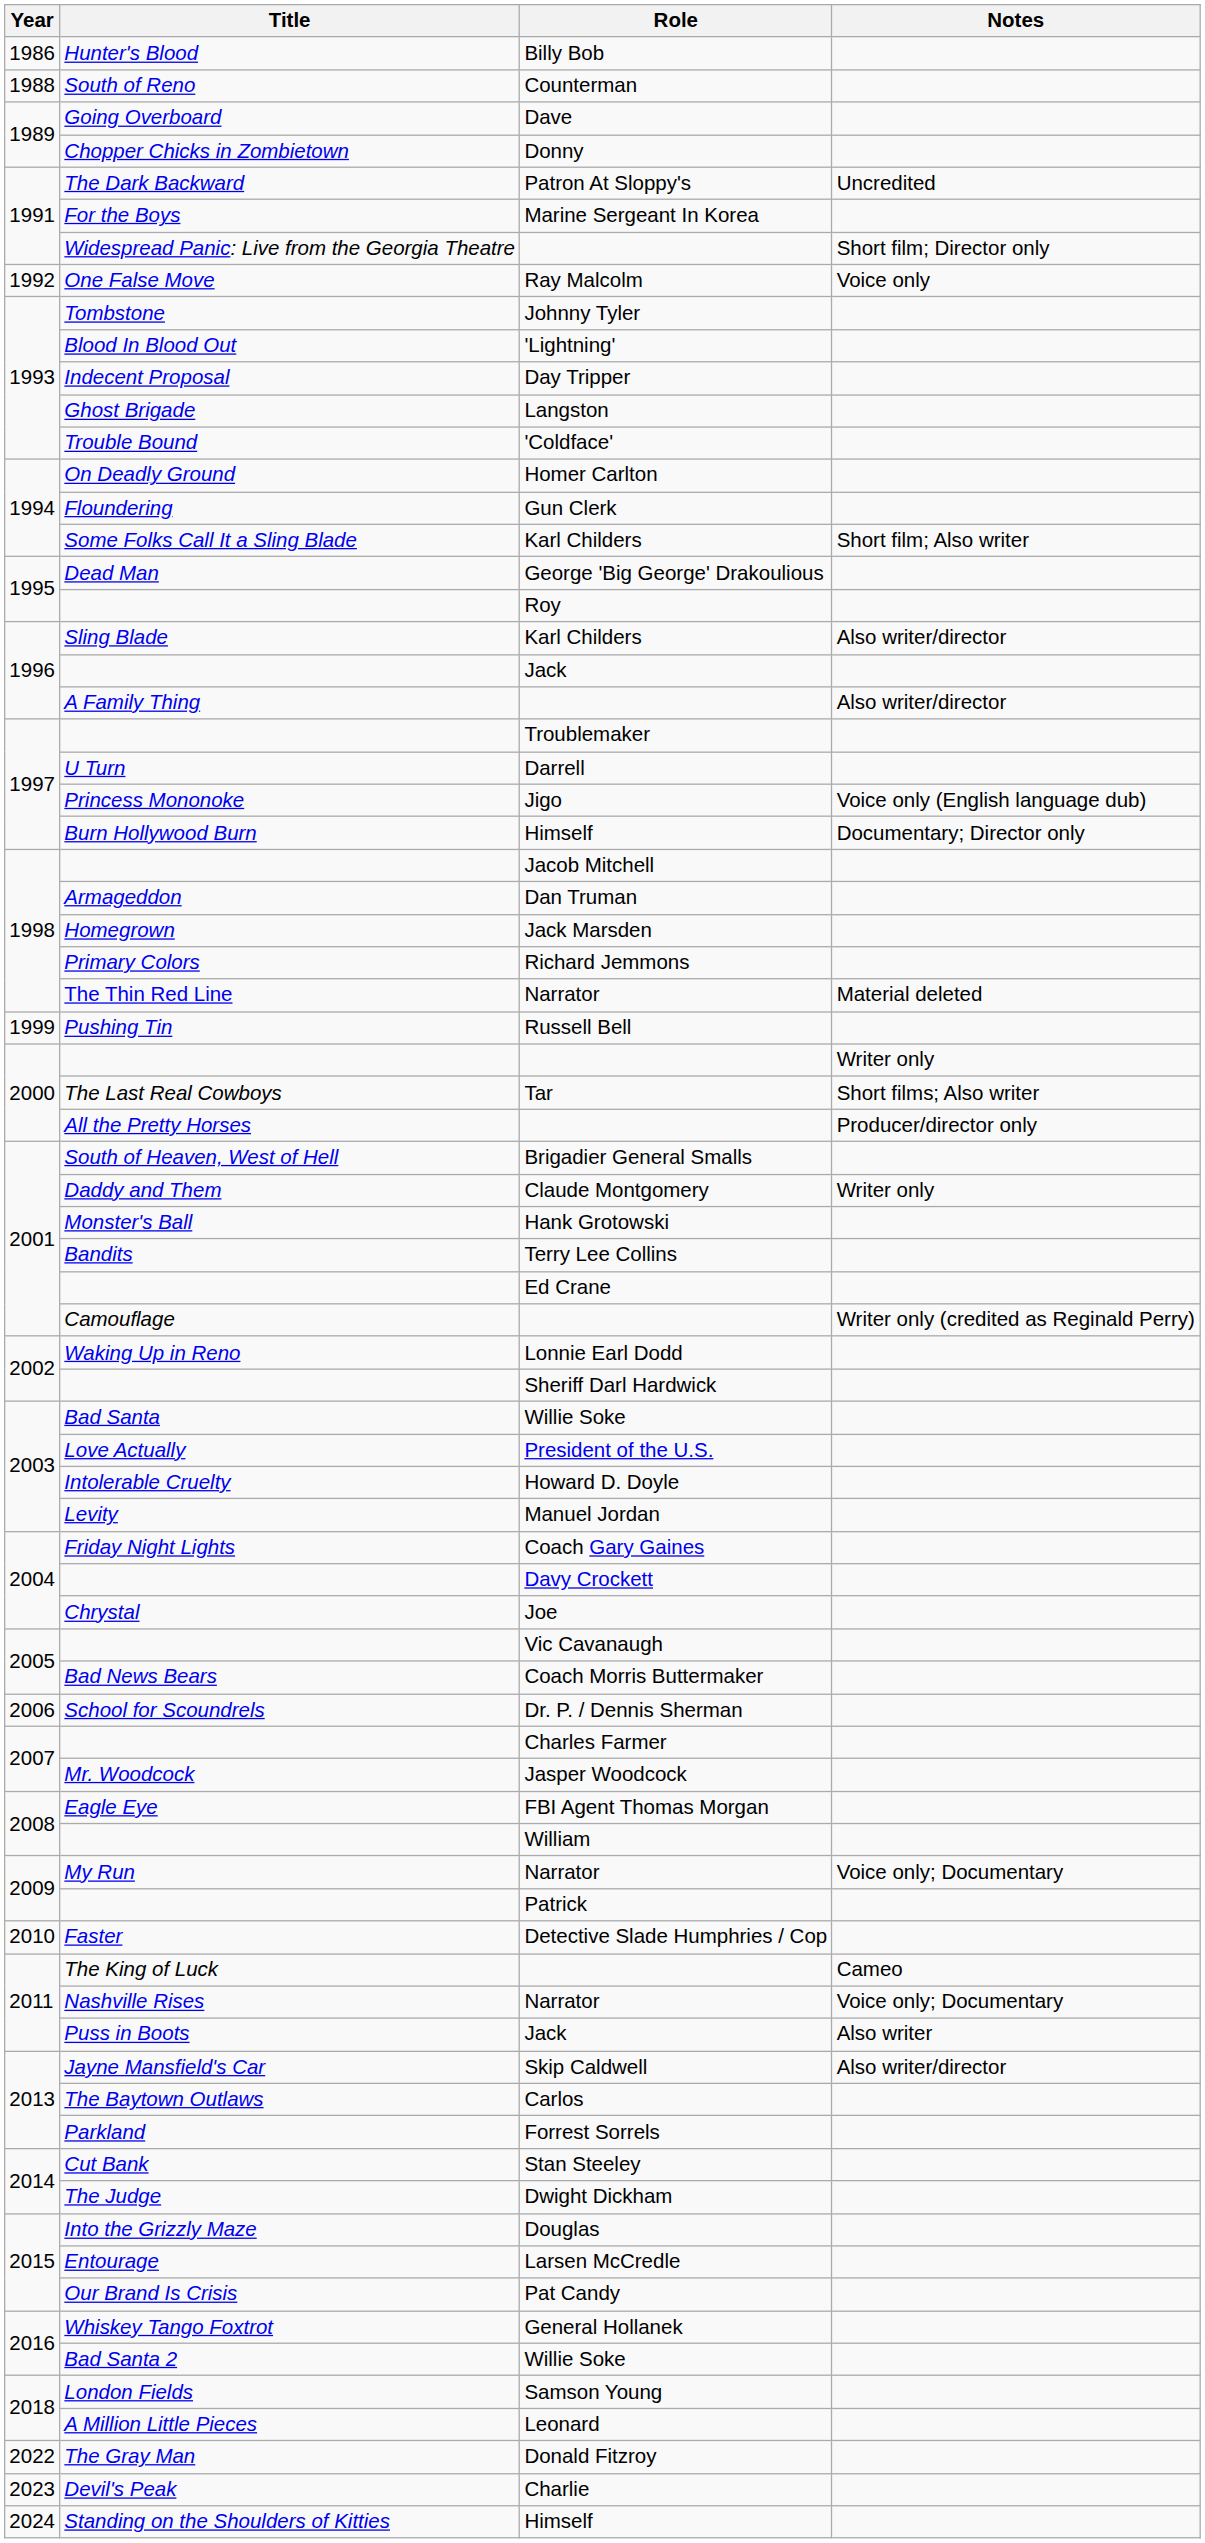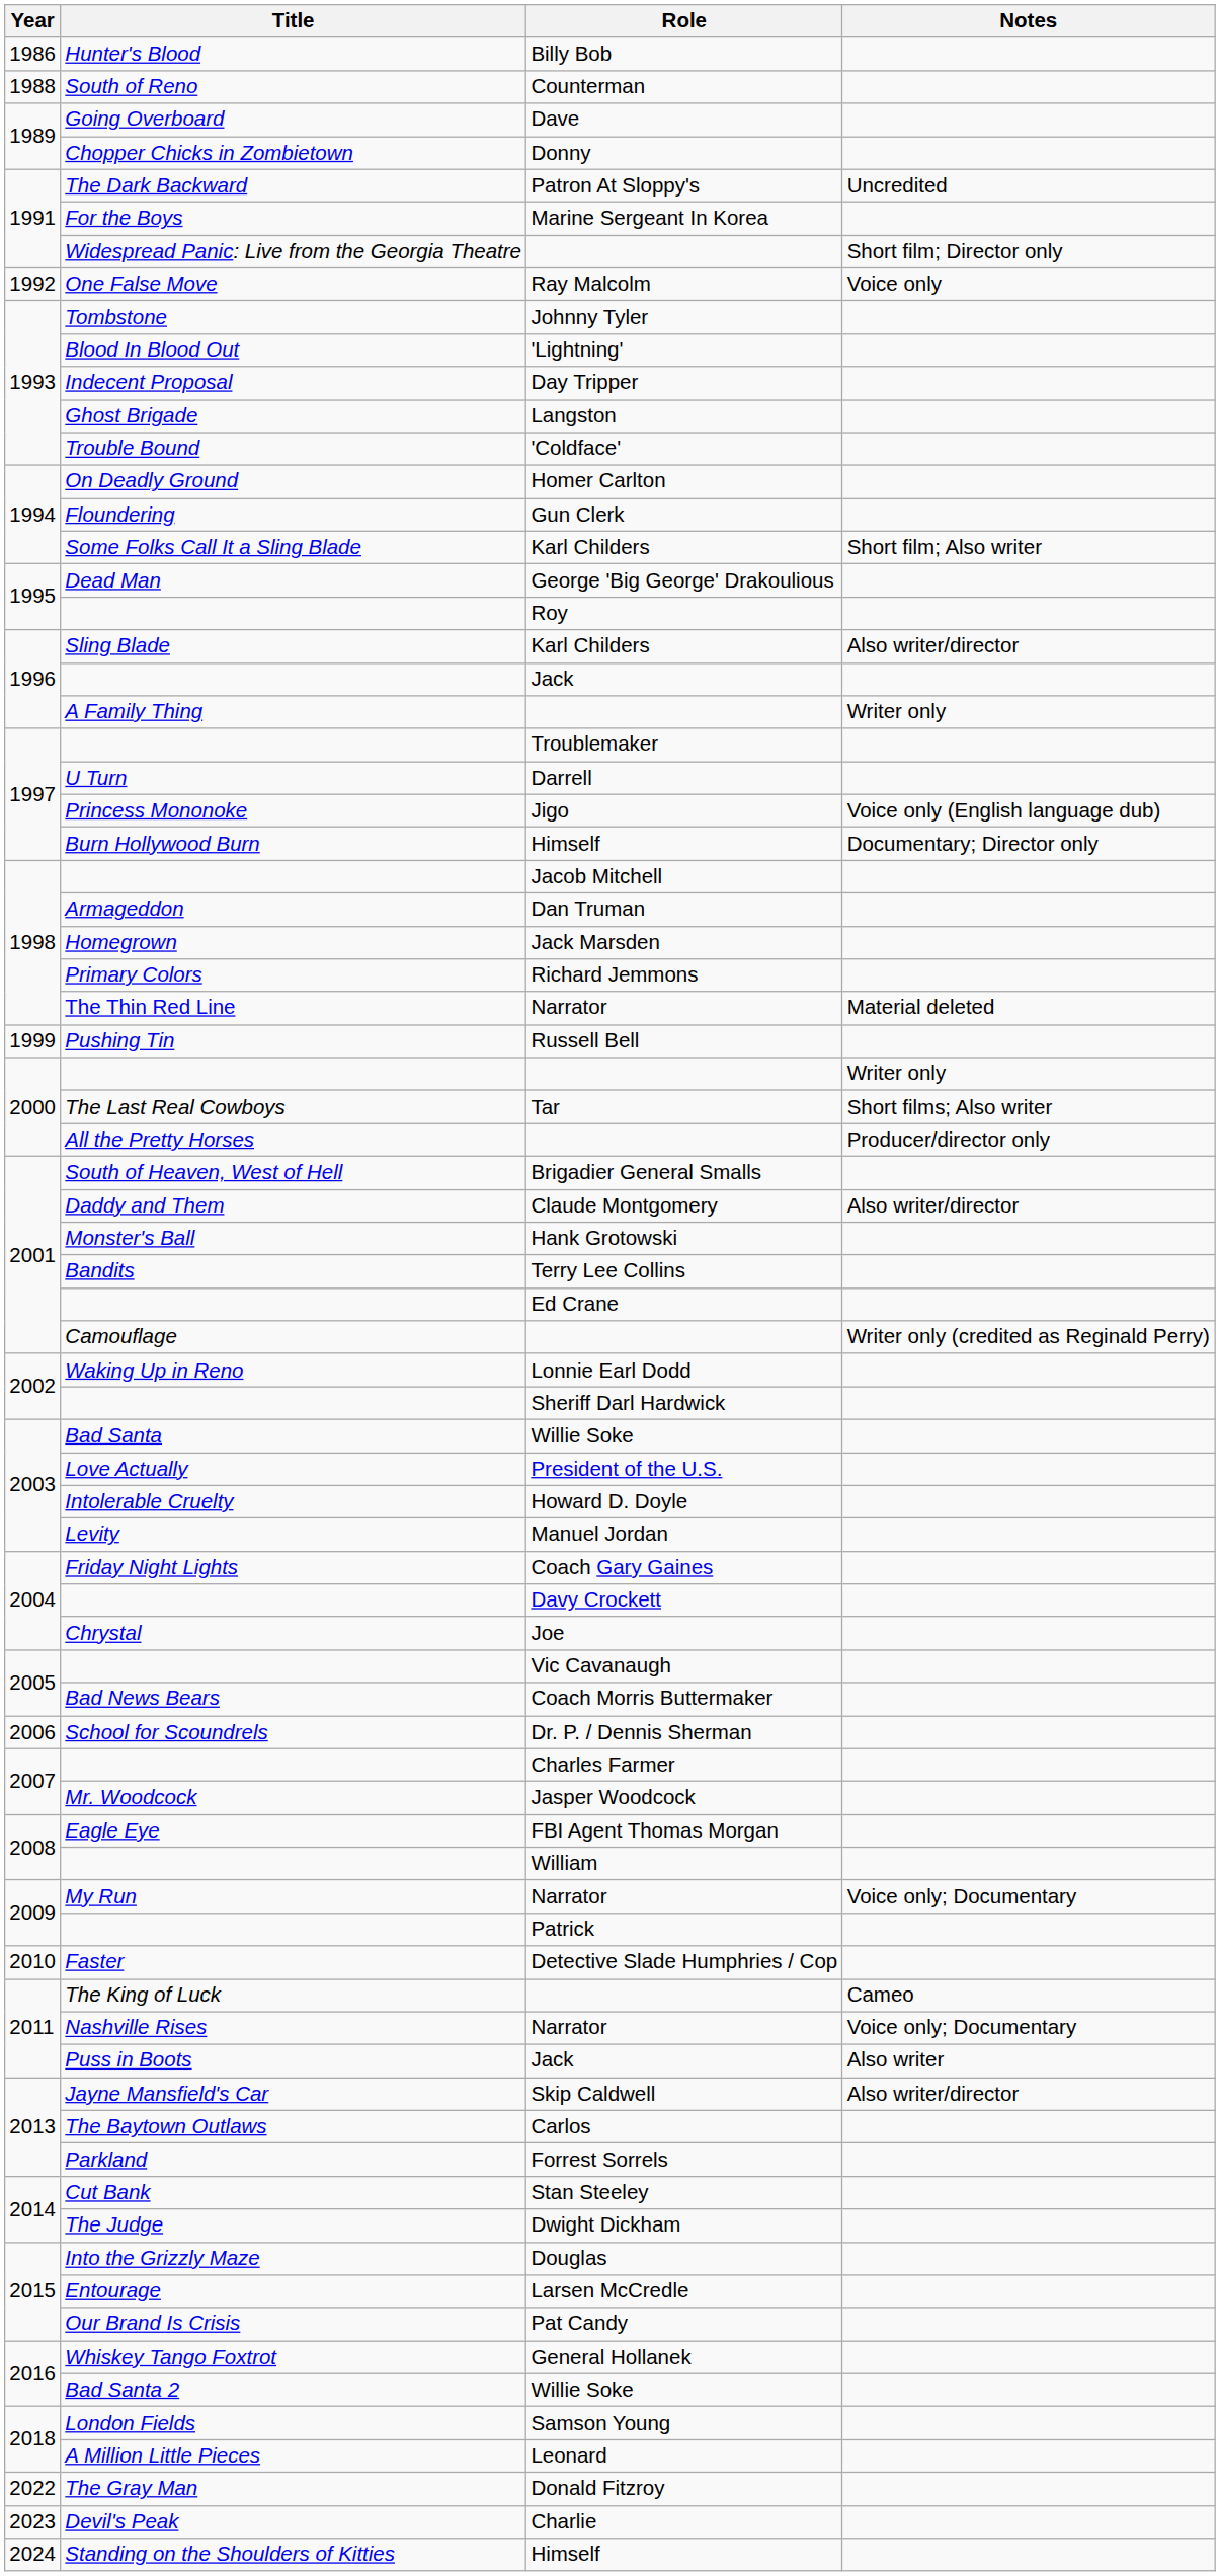A Family Thing | Notes: Also writer/director -> Writer only
Daddy and Them | Notes: Writer only -> Also writer/director
